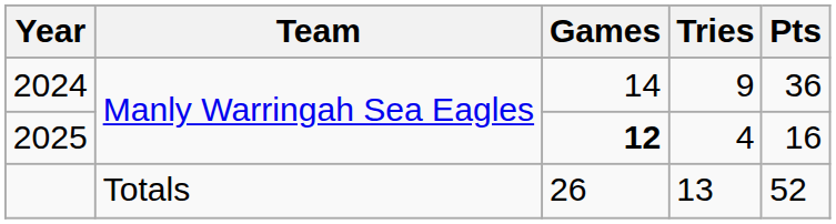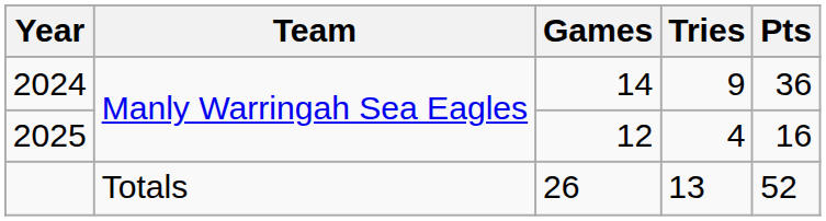2025 | Games: bold -> normal
